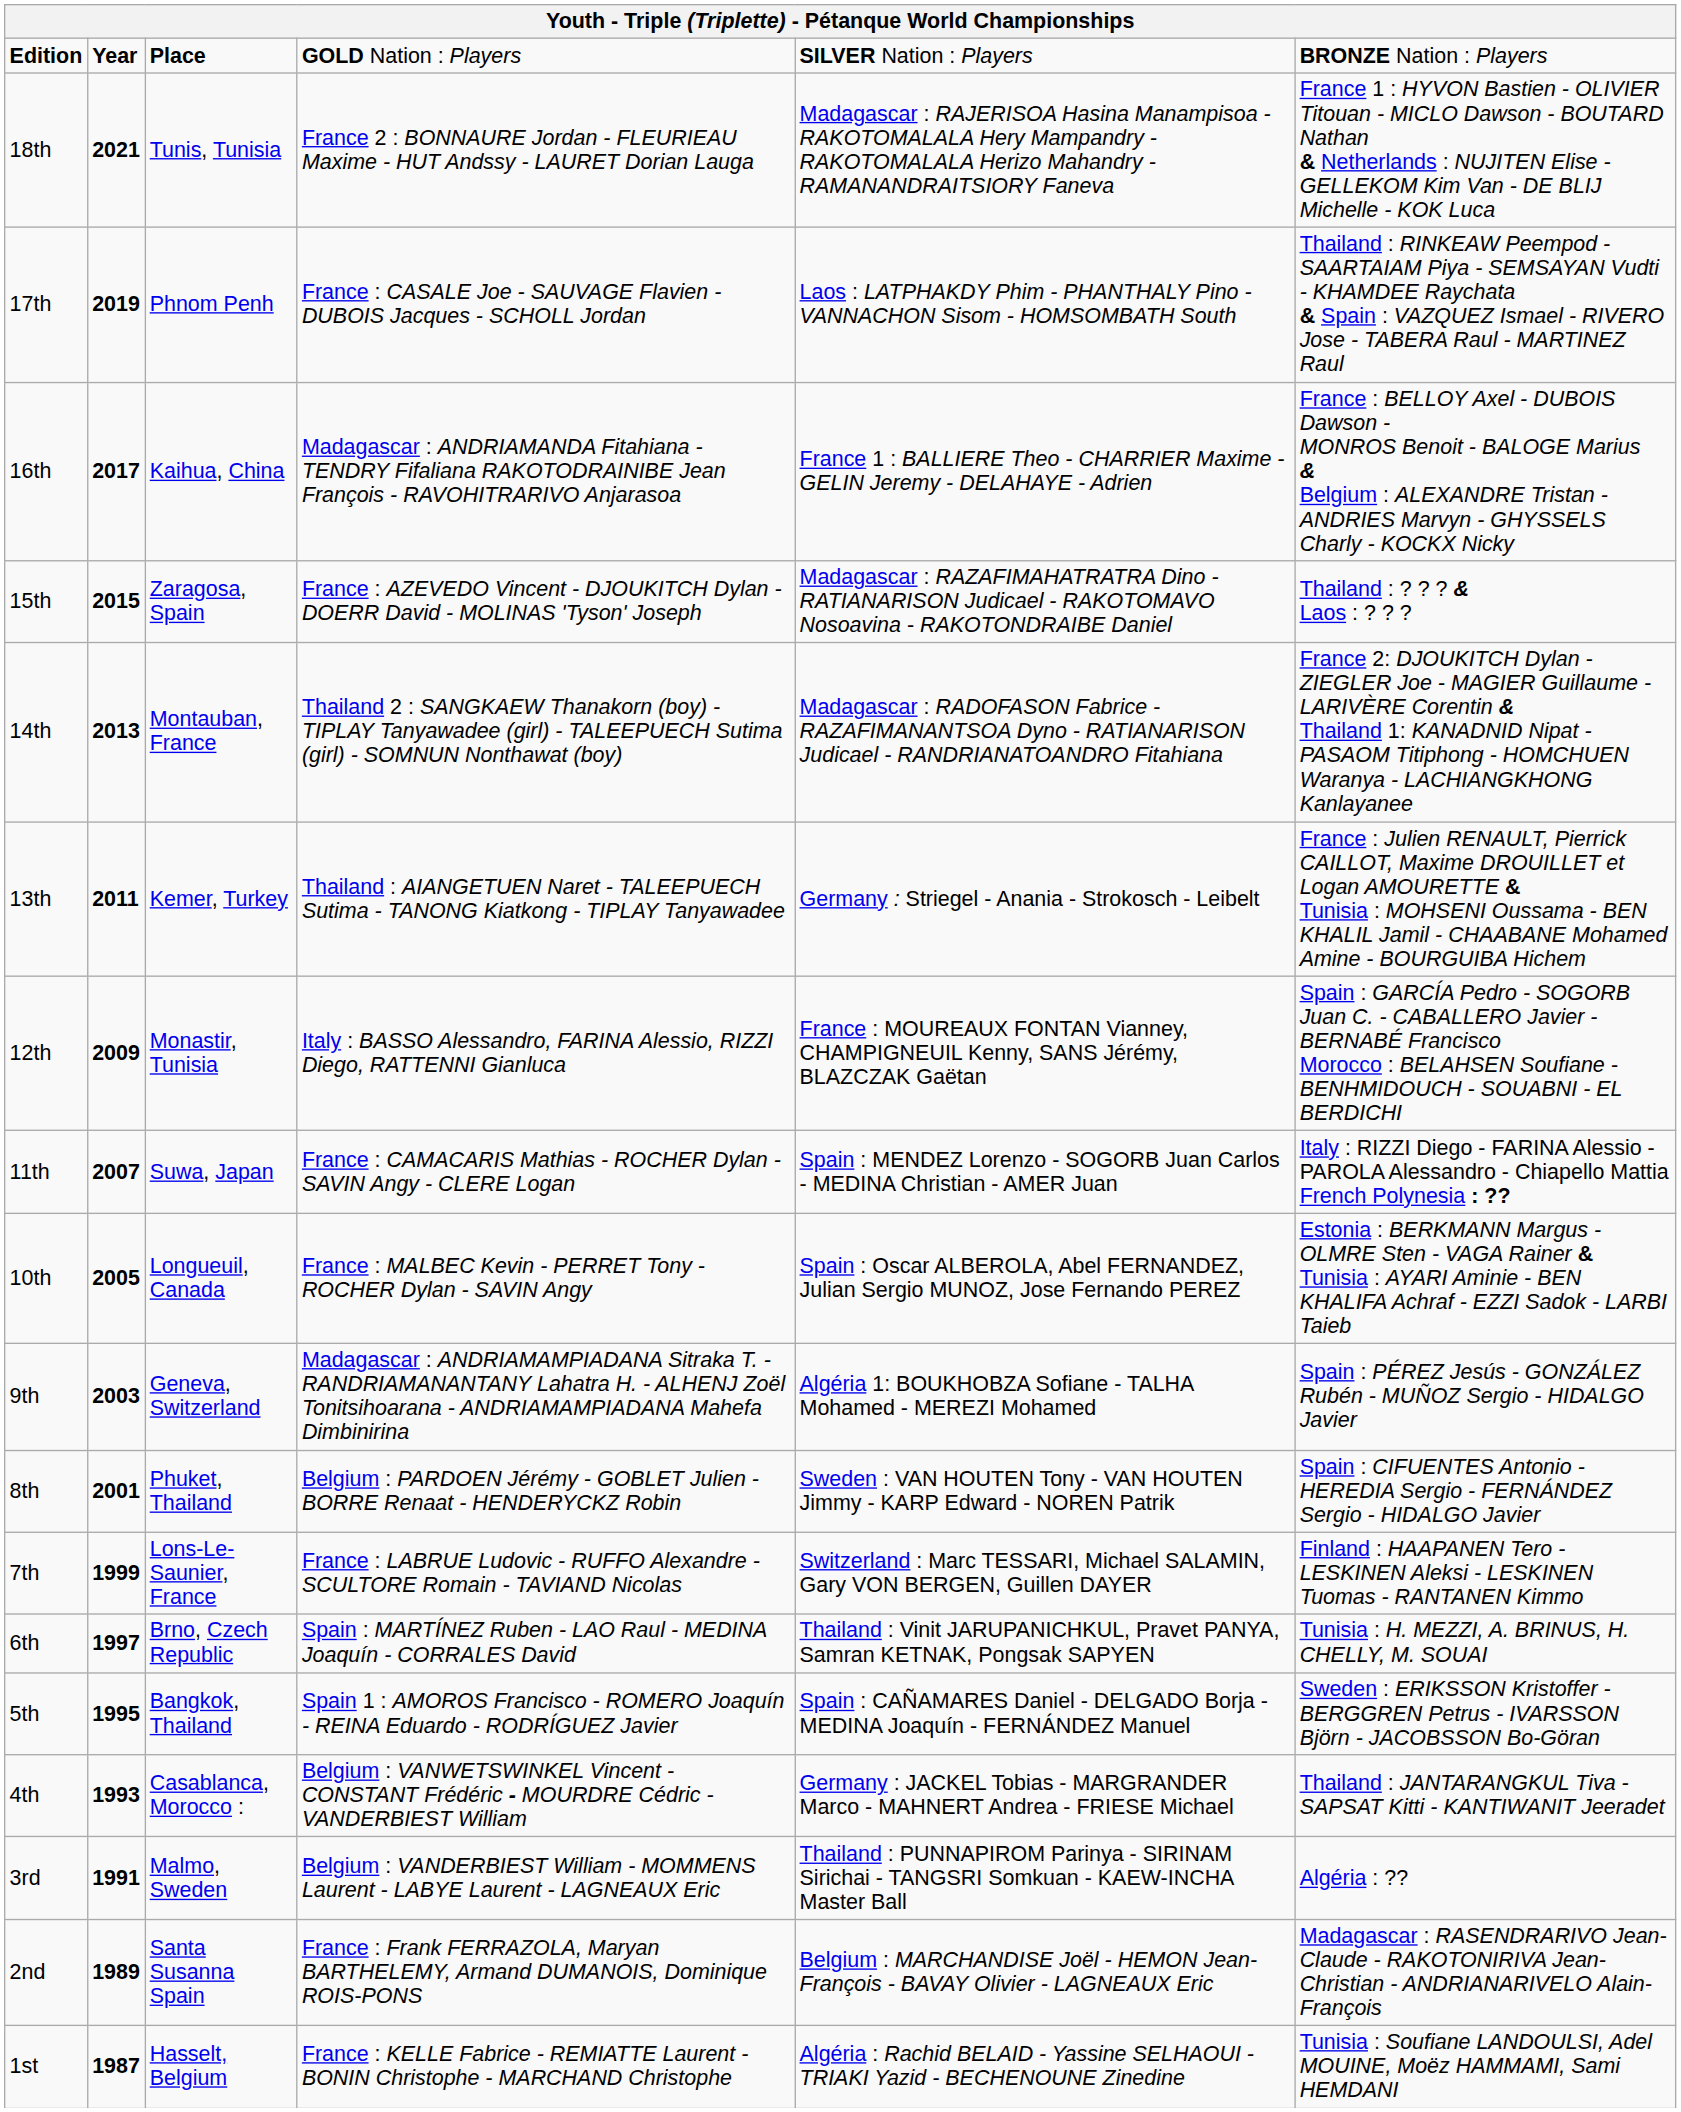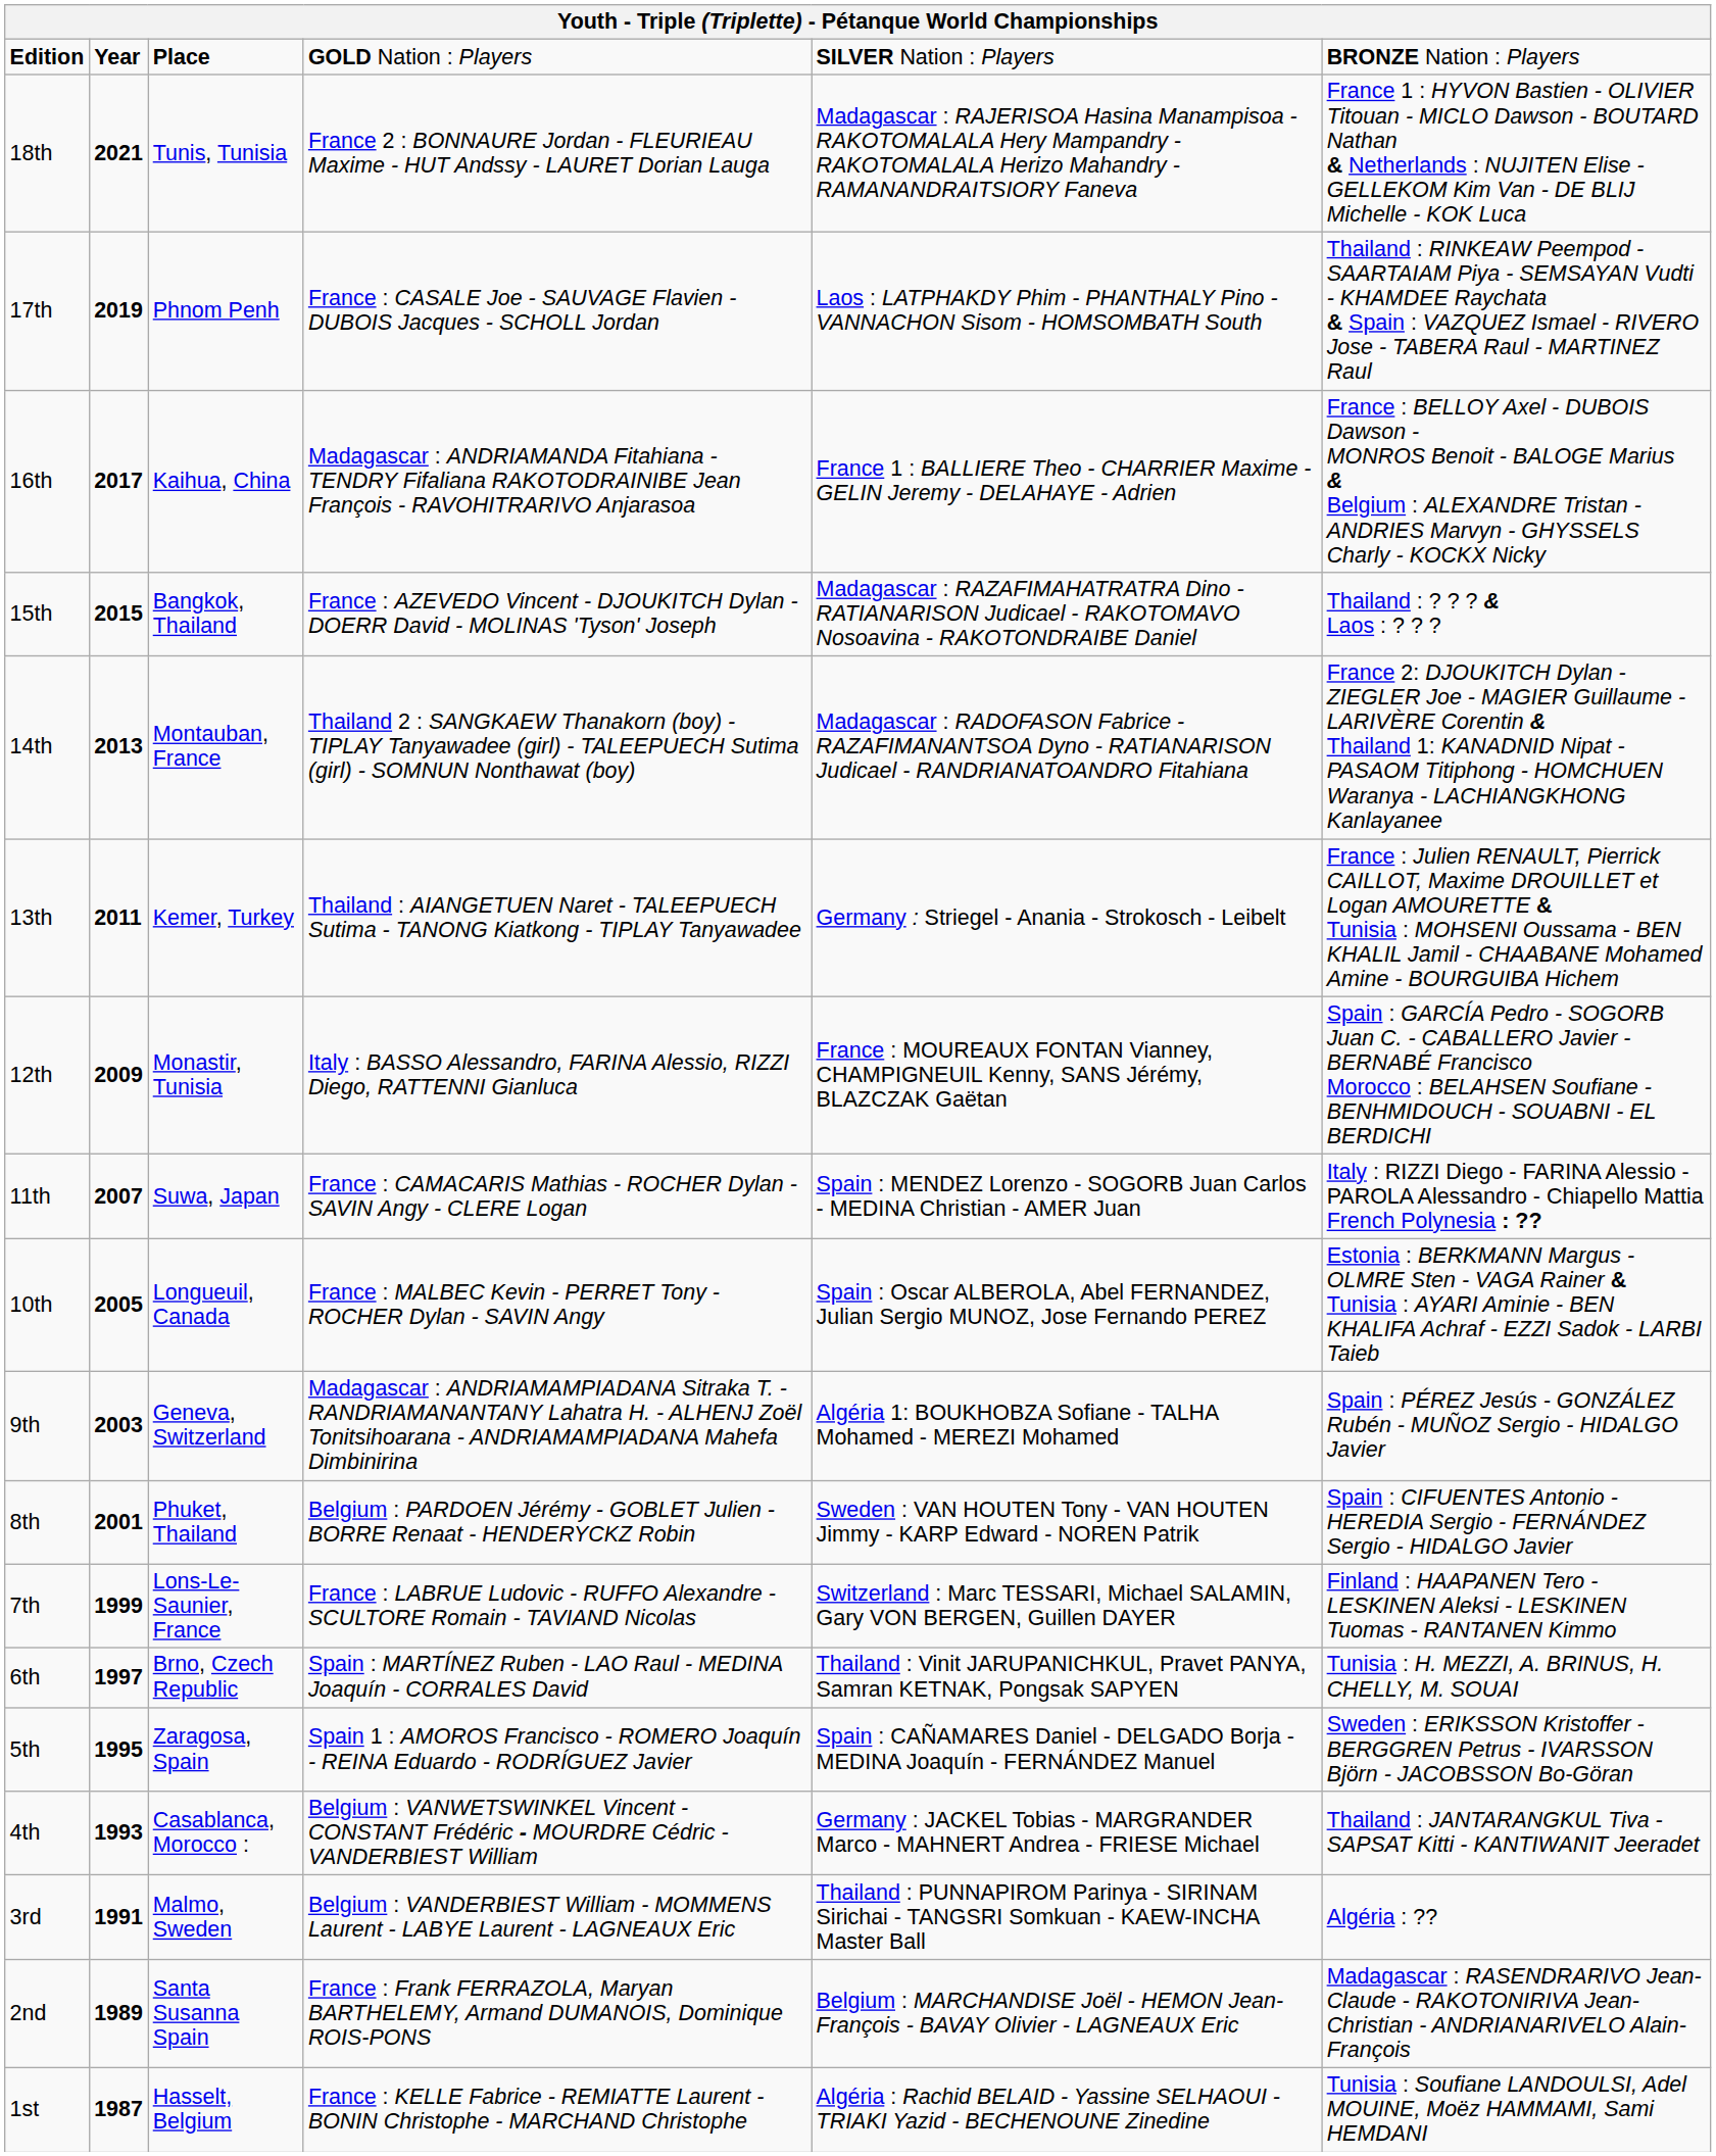15th | column 3: Zaragosa, Spain -> Bangkok, Thailand
5th | column 3: Bangkok, Thailand -> Zaragosa, Spain
